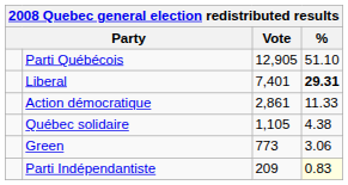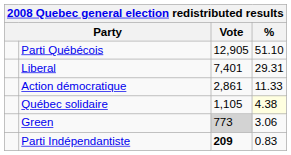Liberal | %: bold -> normal
Québec solidaire | %: no background -> lightyellow background
Green | Vote: no background -> lightgrey background
Parti Indépendantiste | Vote: normal -> bold
Parti Indépendantiste | %: lightyellow background -> no background
